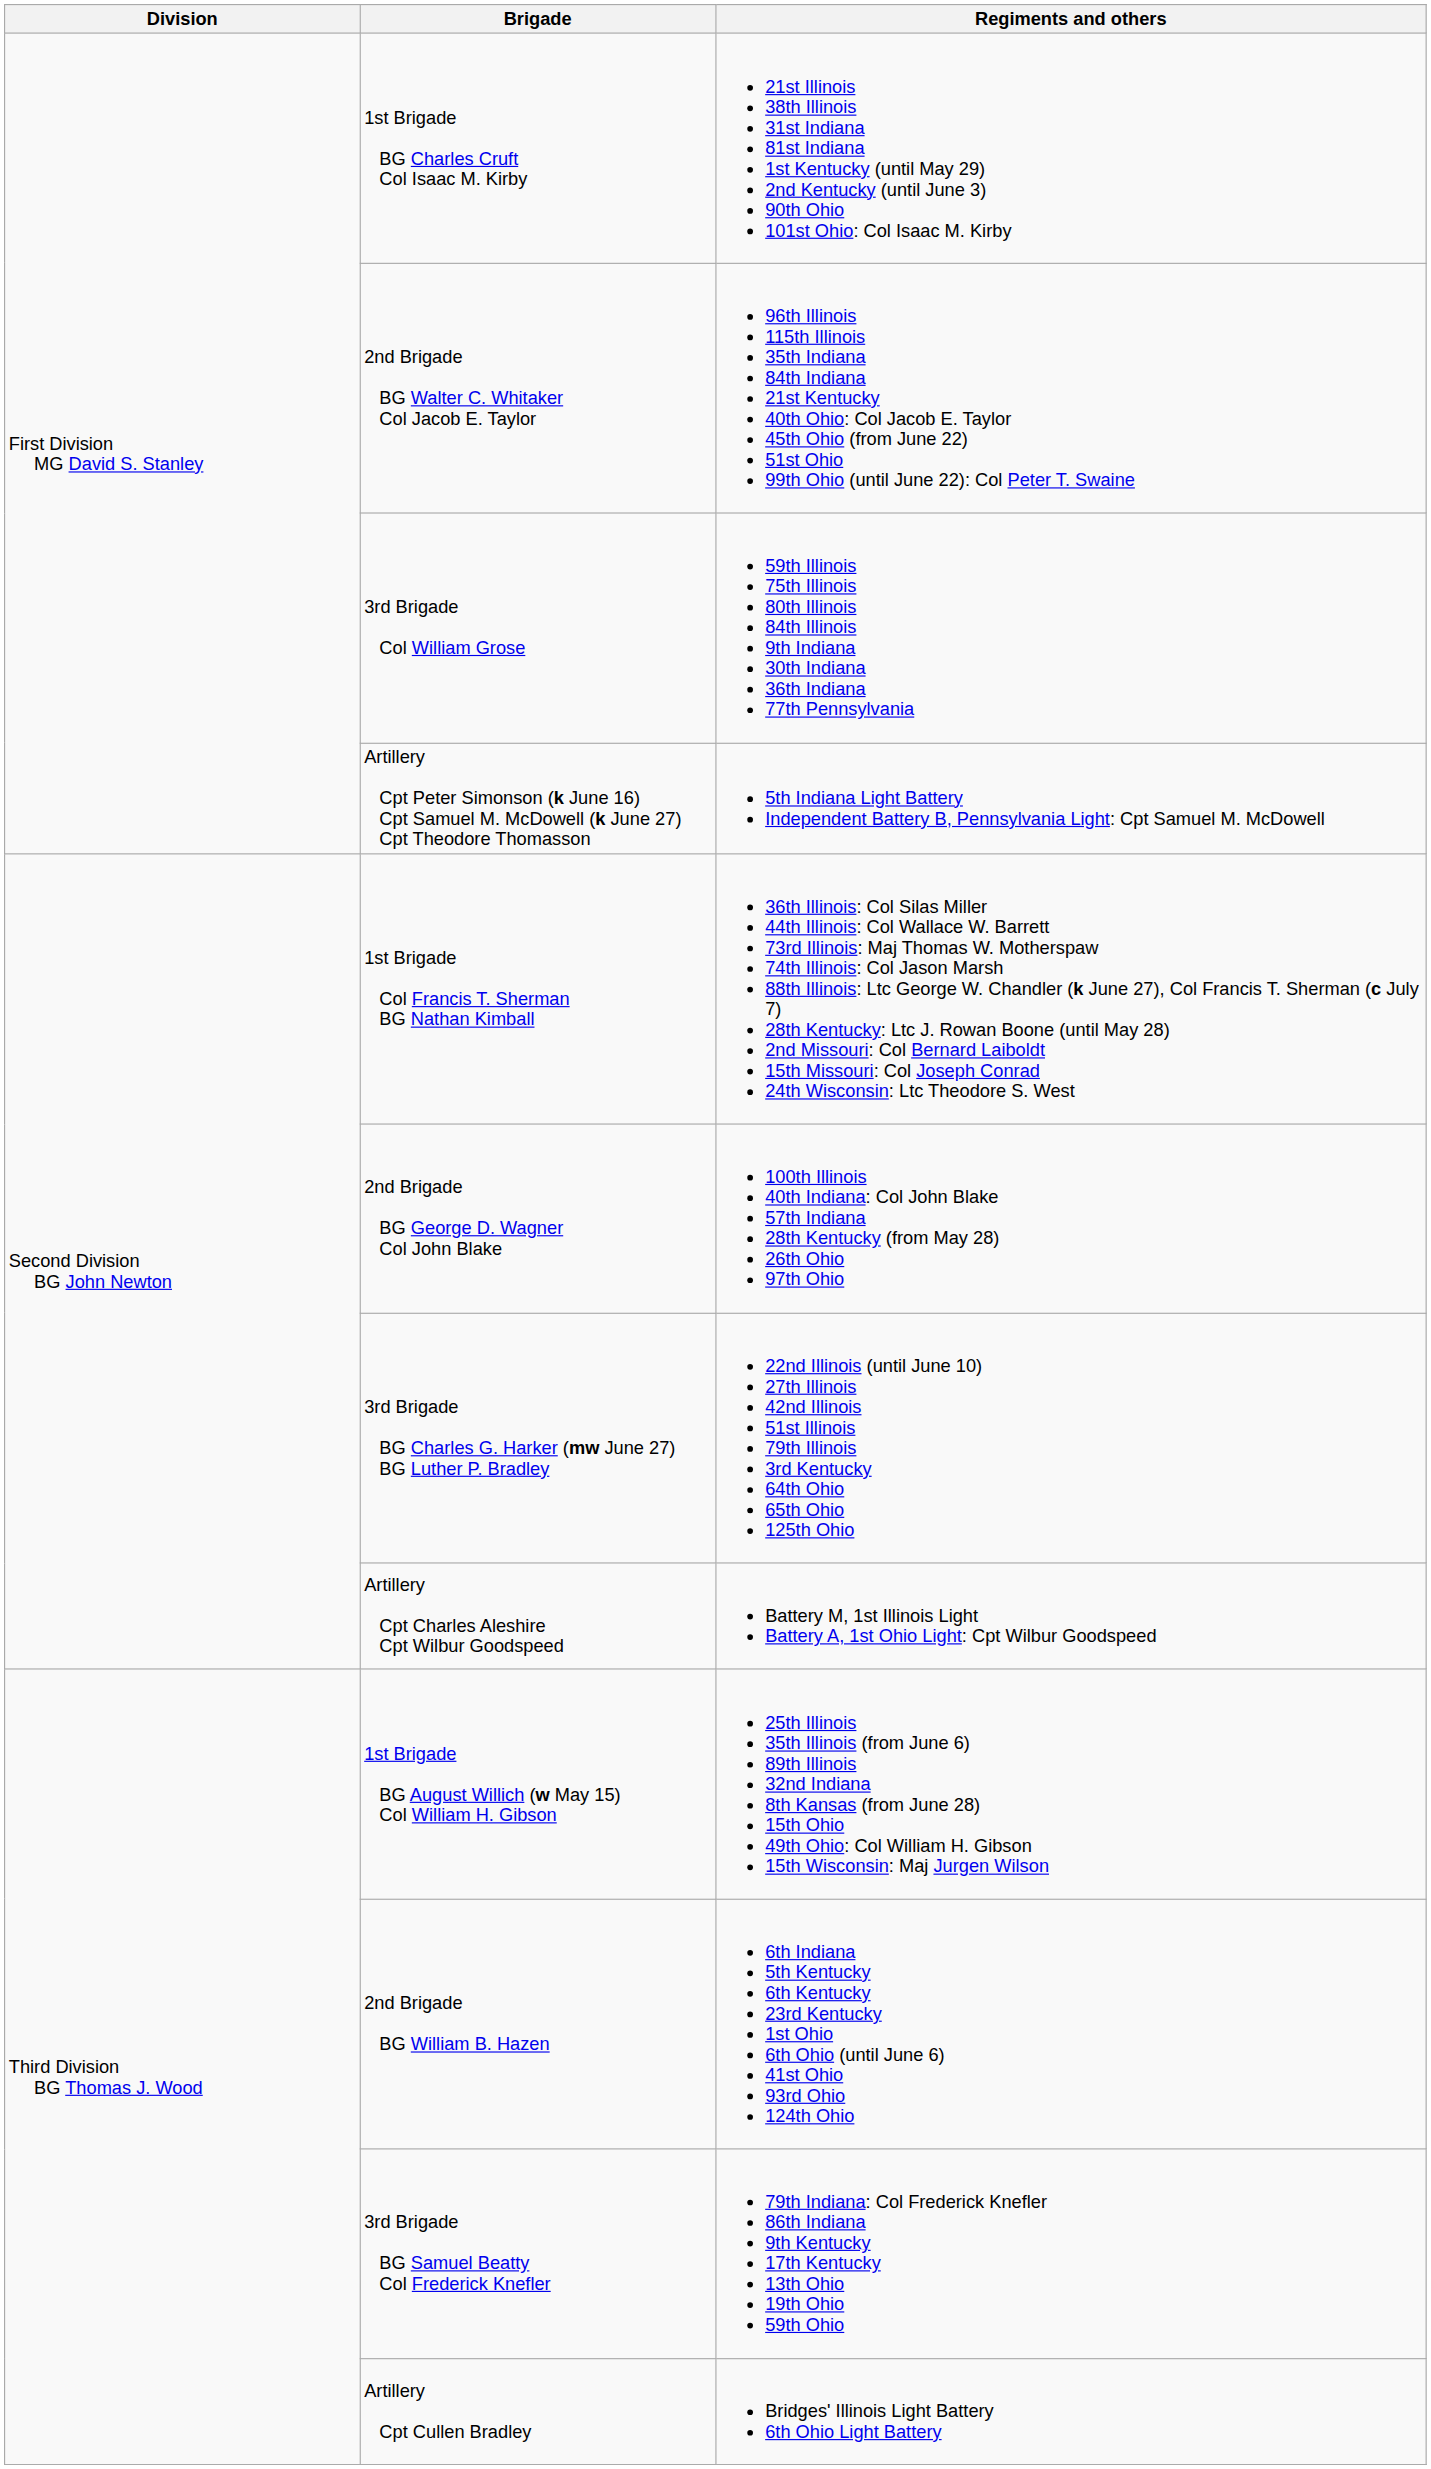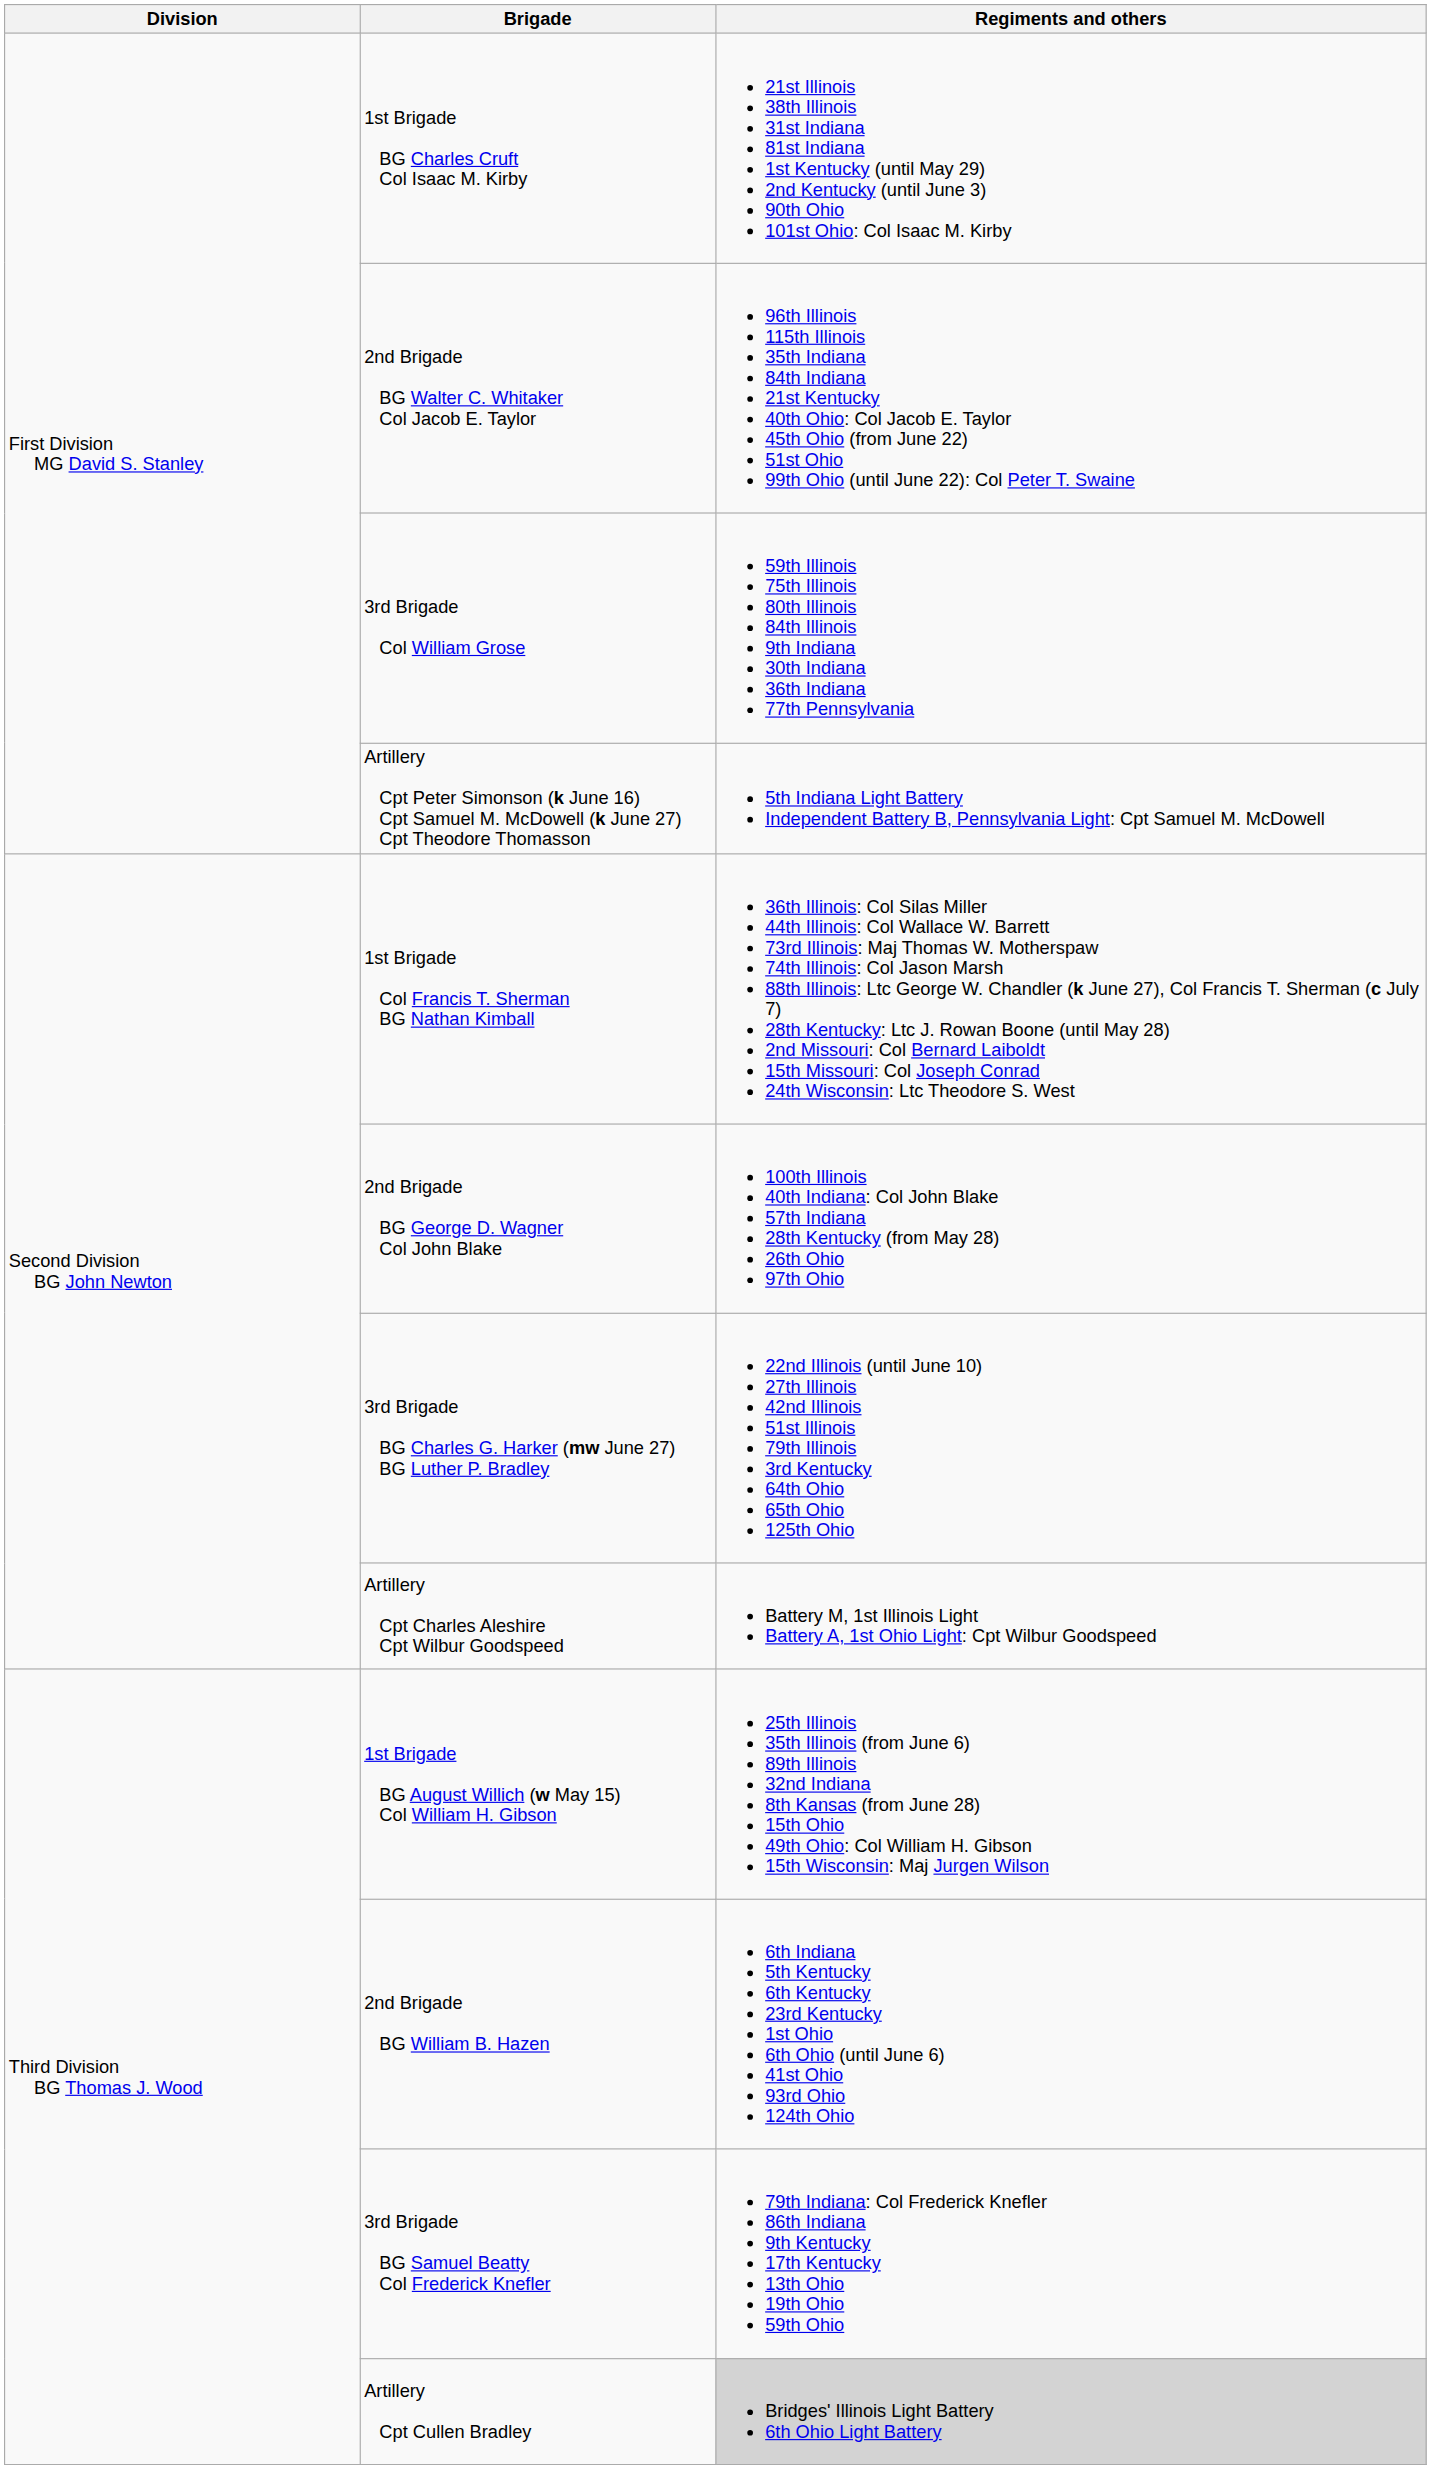Artillery Cpt Cullen Bradley | Regiments and others: no background -> lightgrey background
